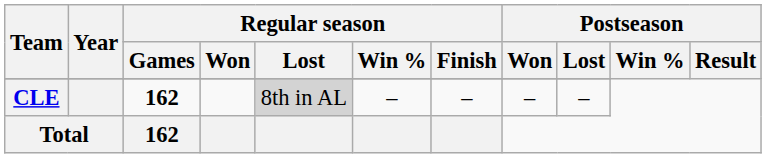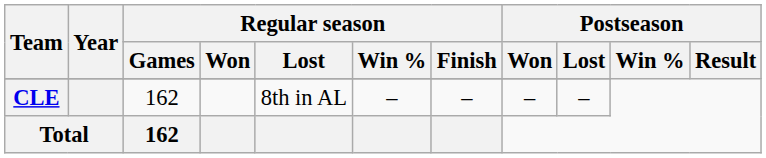CLE | Regular season / Games: bold -> normal
CLE | Regular season / Lost: lightgrey background -> no background
